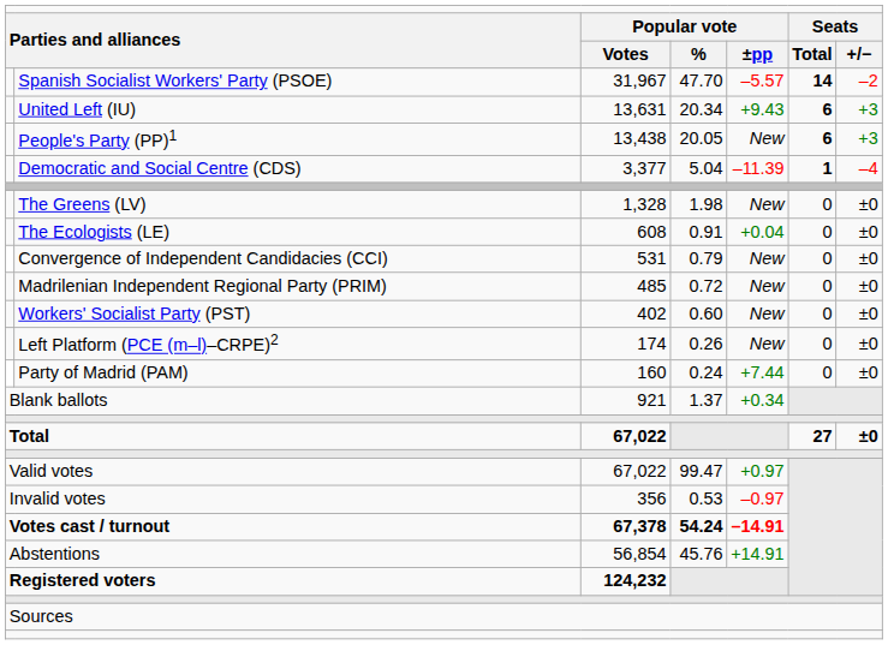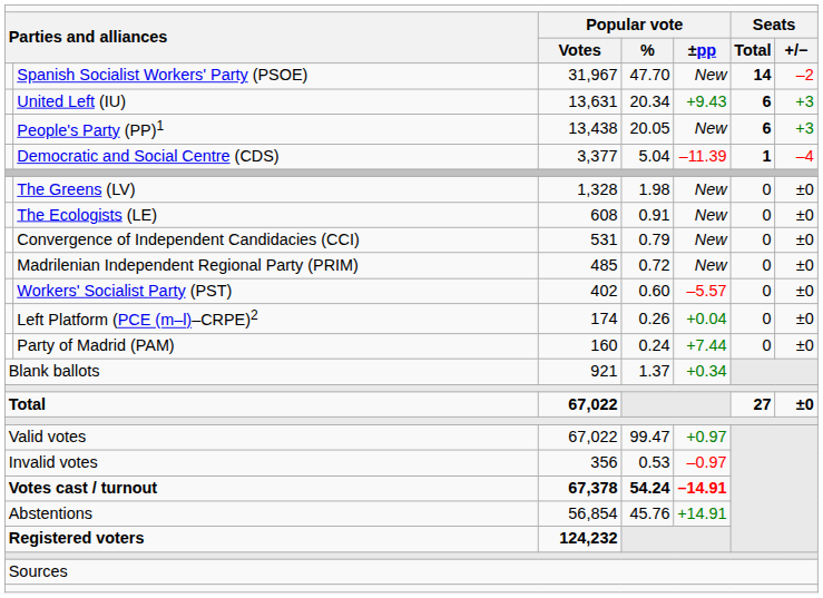Spanish Socialist Workers' Party (PSOE) | column 5: –5.57 -> New
The Ecologists (LE) | column 5: +0.04 -> New
Workers' Socialist Party (PST) | column 5: New -> –5.57
Left Platform (PCE (m–l)–CRPE)2 | column 5: New -> +0.04
